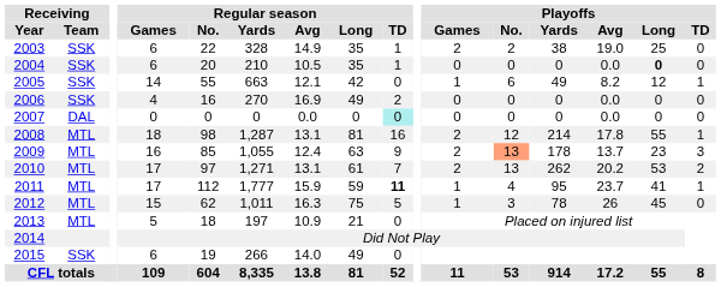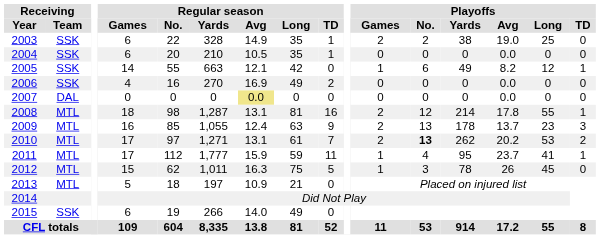2004 | Playoffs / Long: bold -> normal
2007 | Regular season / Avg: no background -> khaki background
2007 | Regular season / TD: paleturquoise background -> no background
2009 | Playoffs / No.: lightsalmon background -> no background
2010 | Playoffs / No.: normal -> bold
2011 | Regular season / TD: bold -> normal
